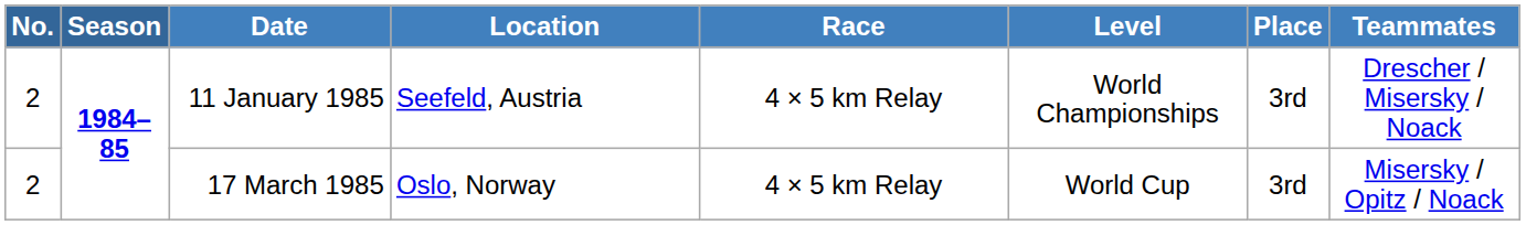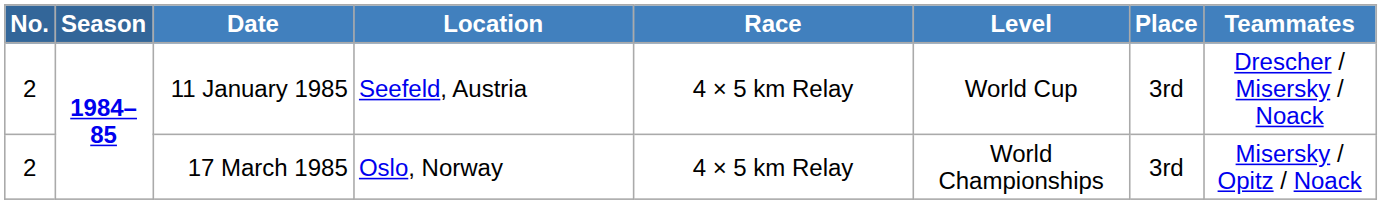11 January 1985 | Level: World Championships -> World Cup
17 March 1985 | Level: World Cup -> World Championships
